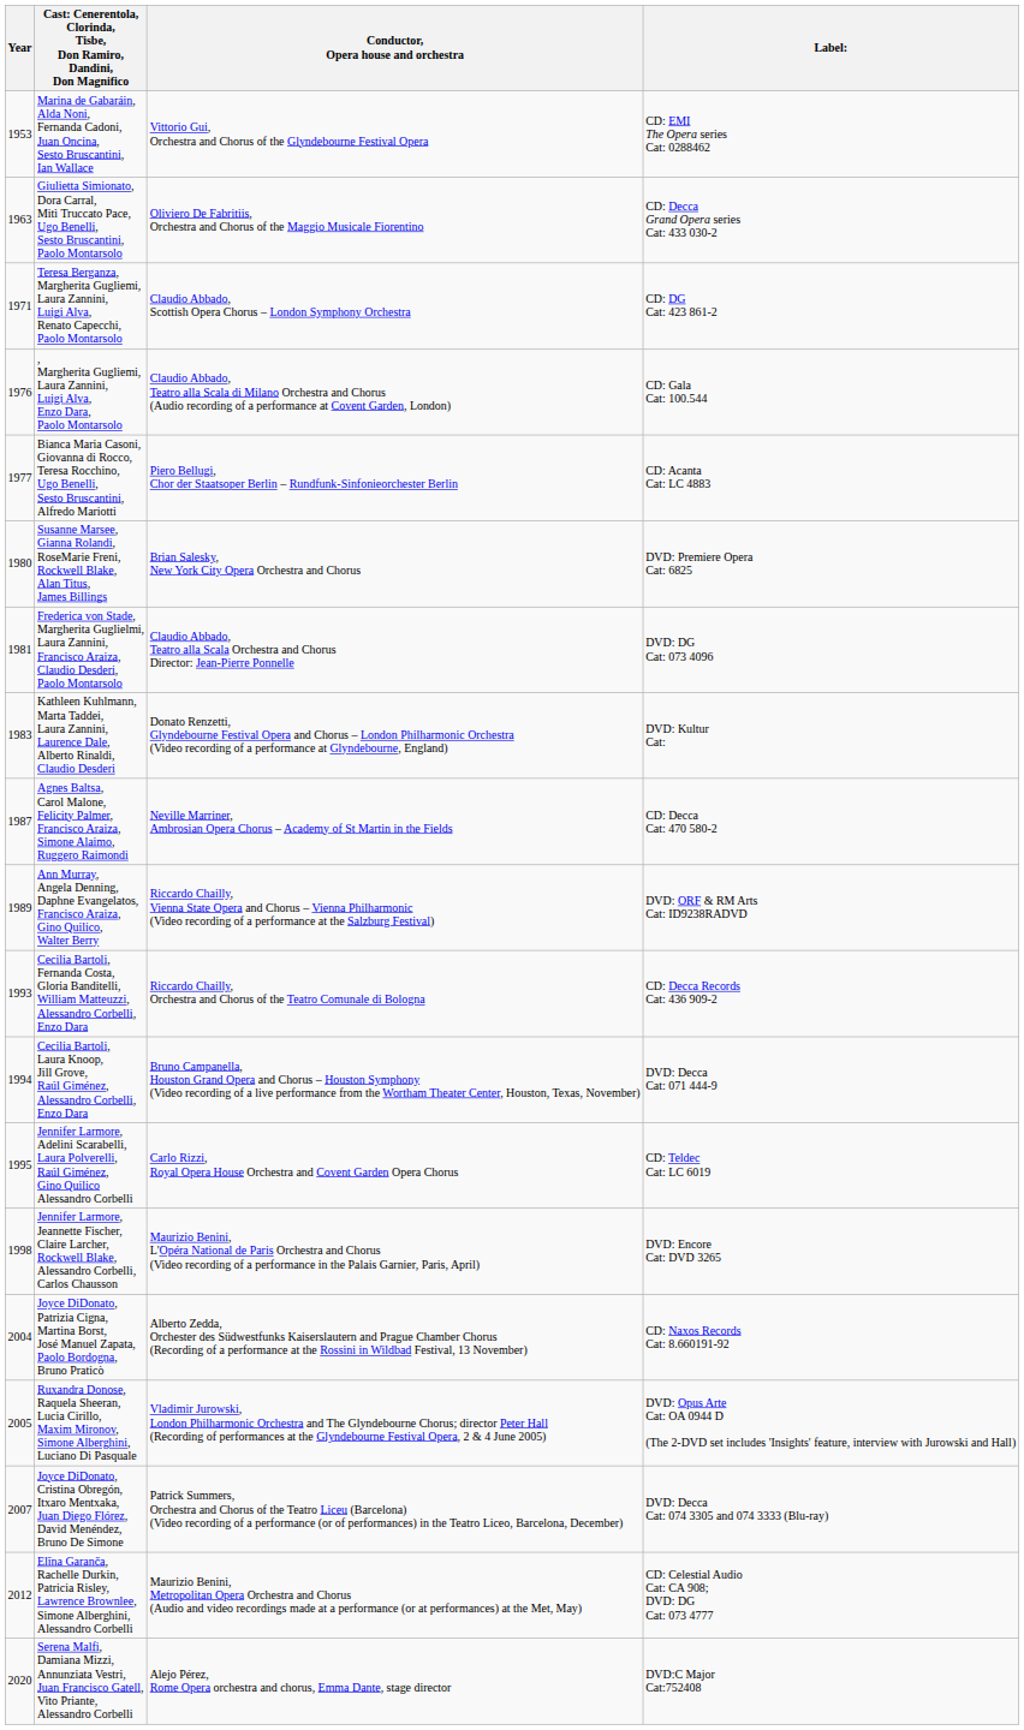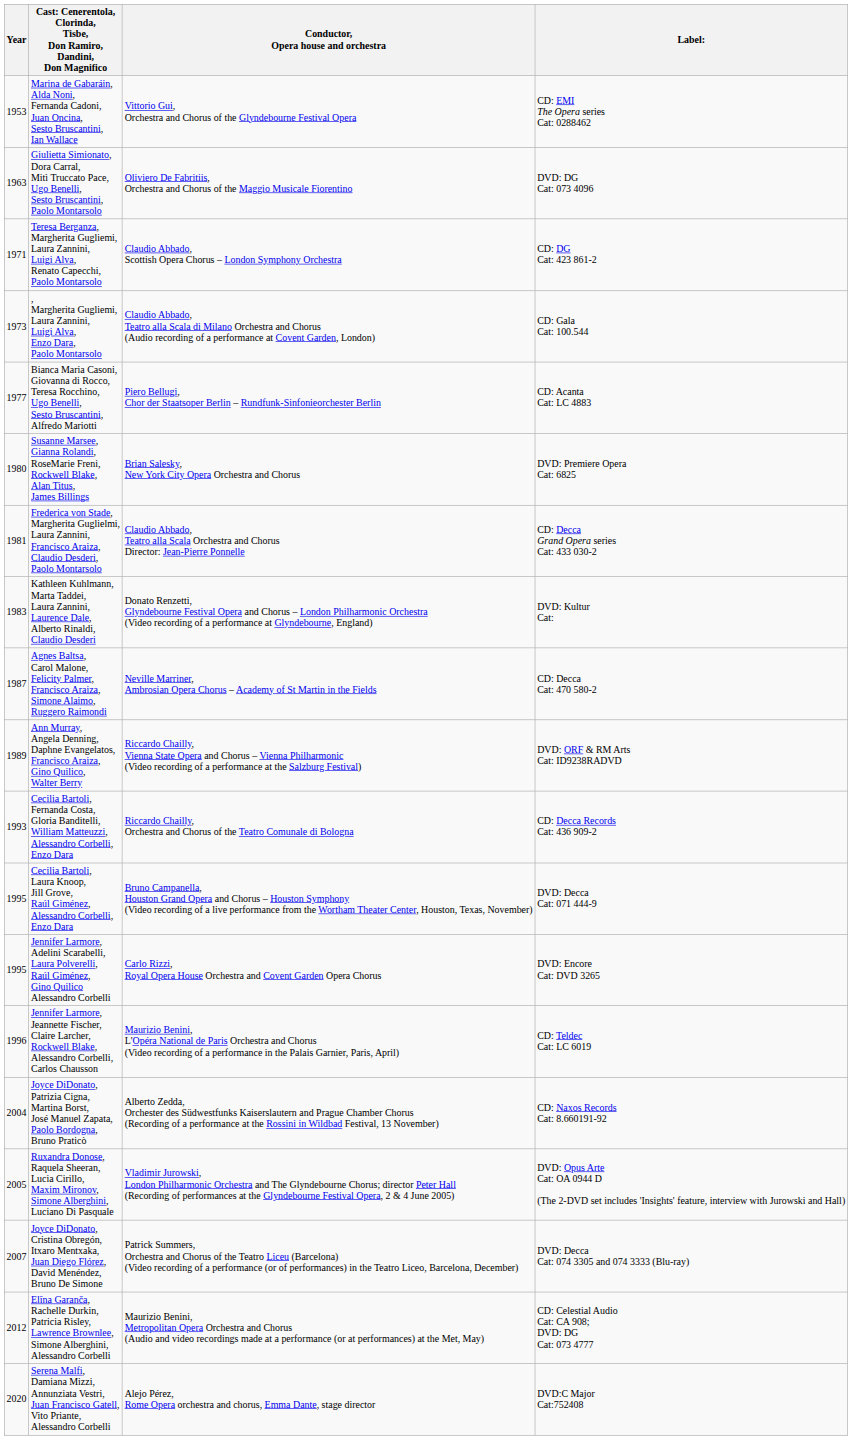row 3 | Label:: CD: Decca Grand Opera series Cat: 433 030-2 -> DVD: DG Cat: 073 4096
row 5 | Year: 1976 -> 1973
row 8 | Label:: DVD: DG Cat: 073 4096 -> CD: Decca Grand Opera series Cat: 433 030-2
row 13 | Year: 1994 -> 1995
row 14 | Label:: CD: Teldec Cat: LC 6019 -> DVD: Encore Cat: DVD 3265
row 15 | Year: 1998 -> 1996
row 15 | Label:: DVD: Encore Cat: DVD 3265 -> CD: Teldec Cat: LC 6019
